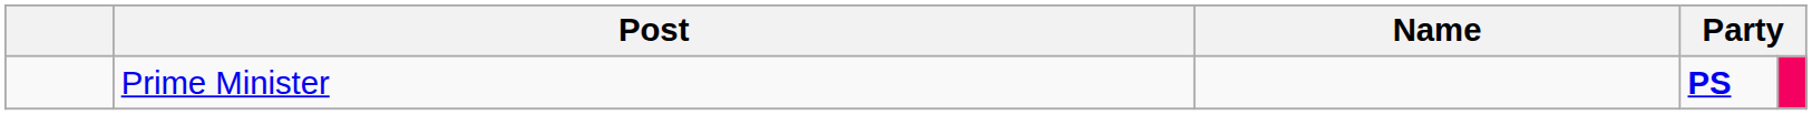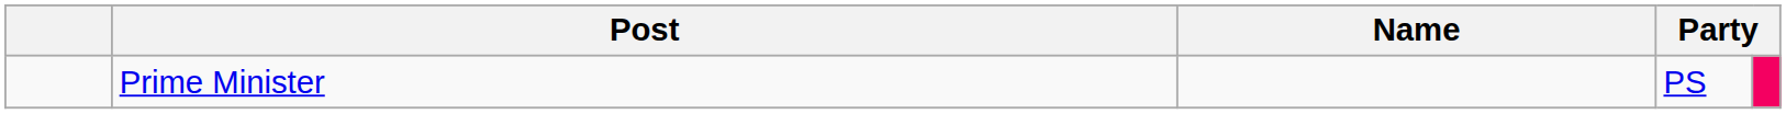Prime Minister | column 4: bold -> normal
